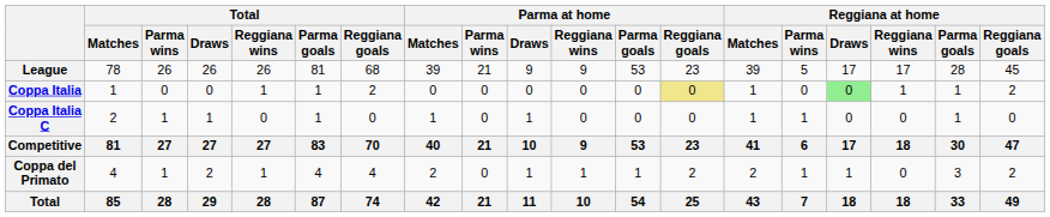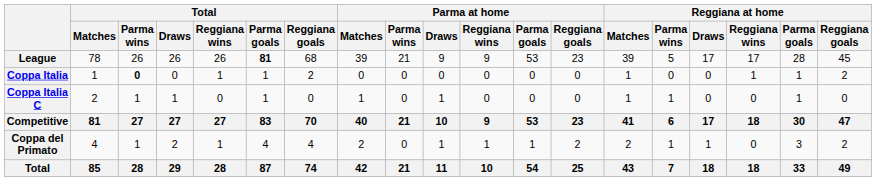League | Total / Parma goals: normal -> bold
Coppa Italia | Total / Parma wins: normal -> bold
Coppa Italia | Parma at home / Reggiana goals: khaki background -> no background
Coppa Italia | Reggiana at home / Draws: lightgreen background -> no background
